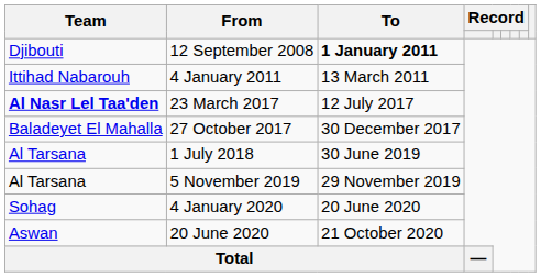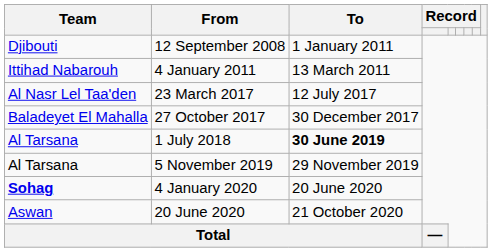12 September 2008 | To: bold -> normal
23 March 2017 | Team: bold -> normal
1 July 2018 | To: normal -> bold
4 January 2020 | Team: normal -> bold
